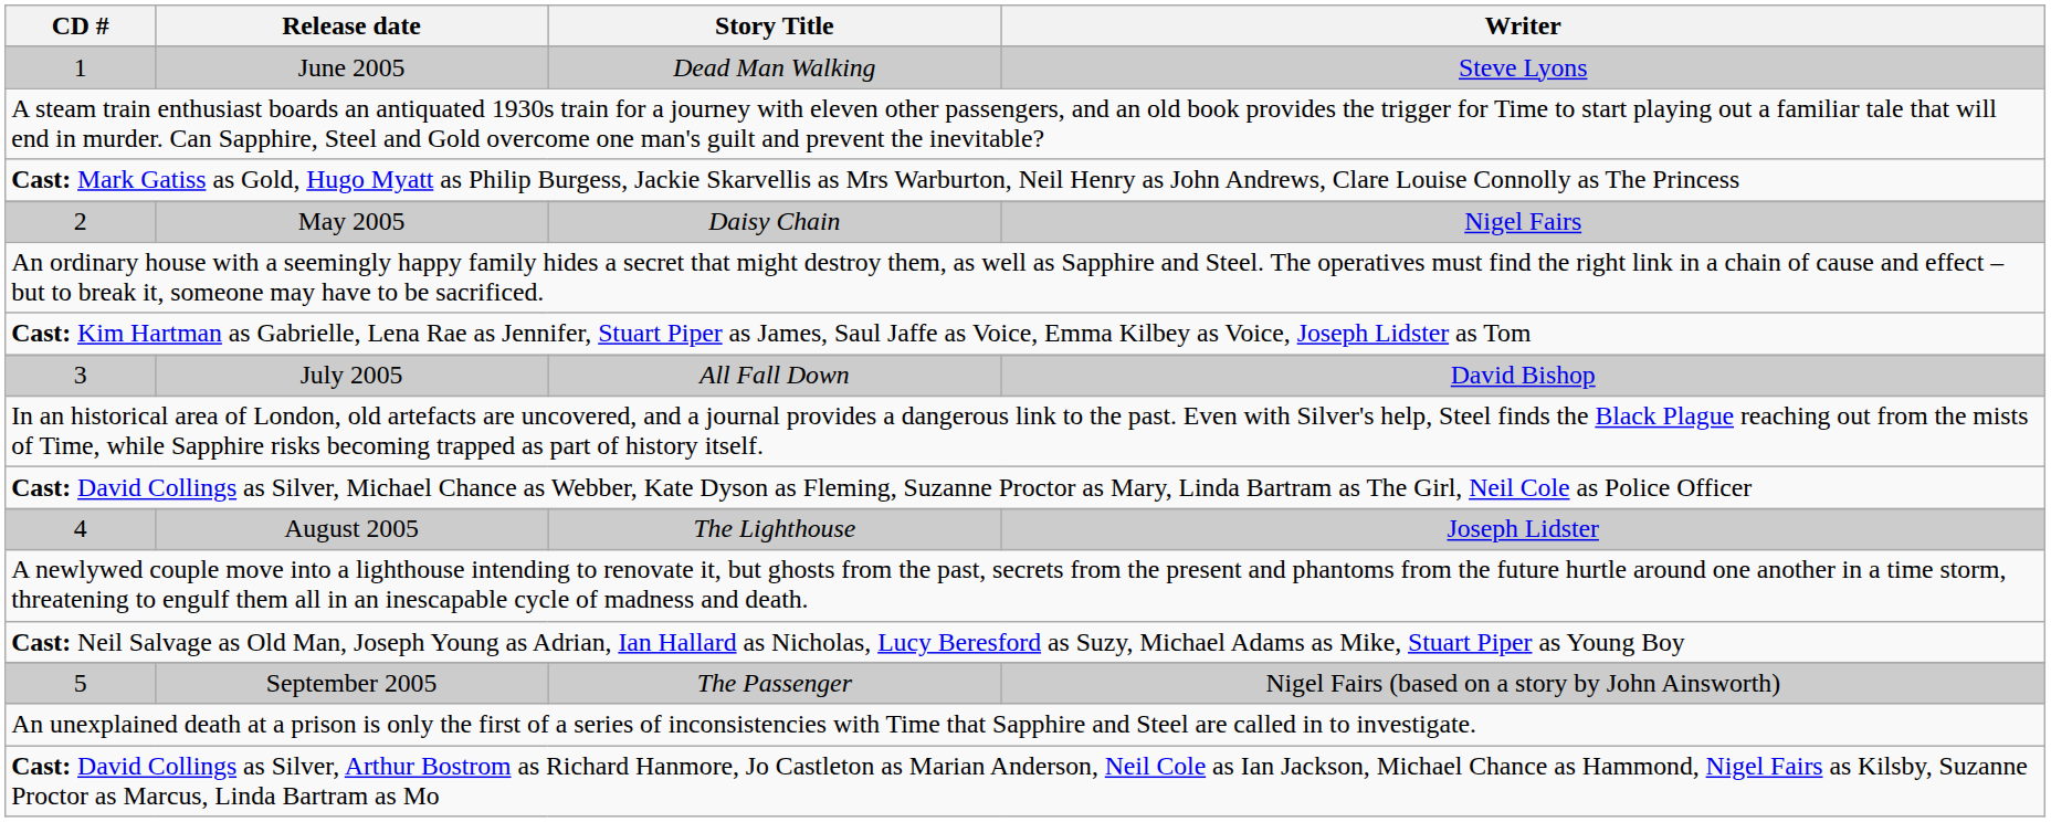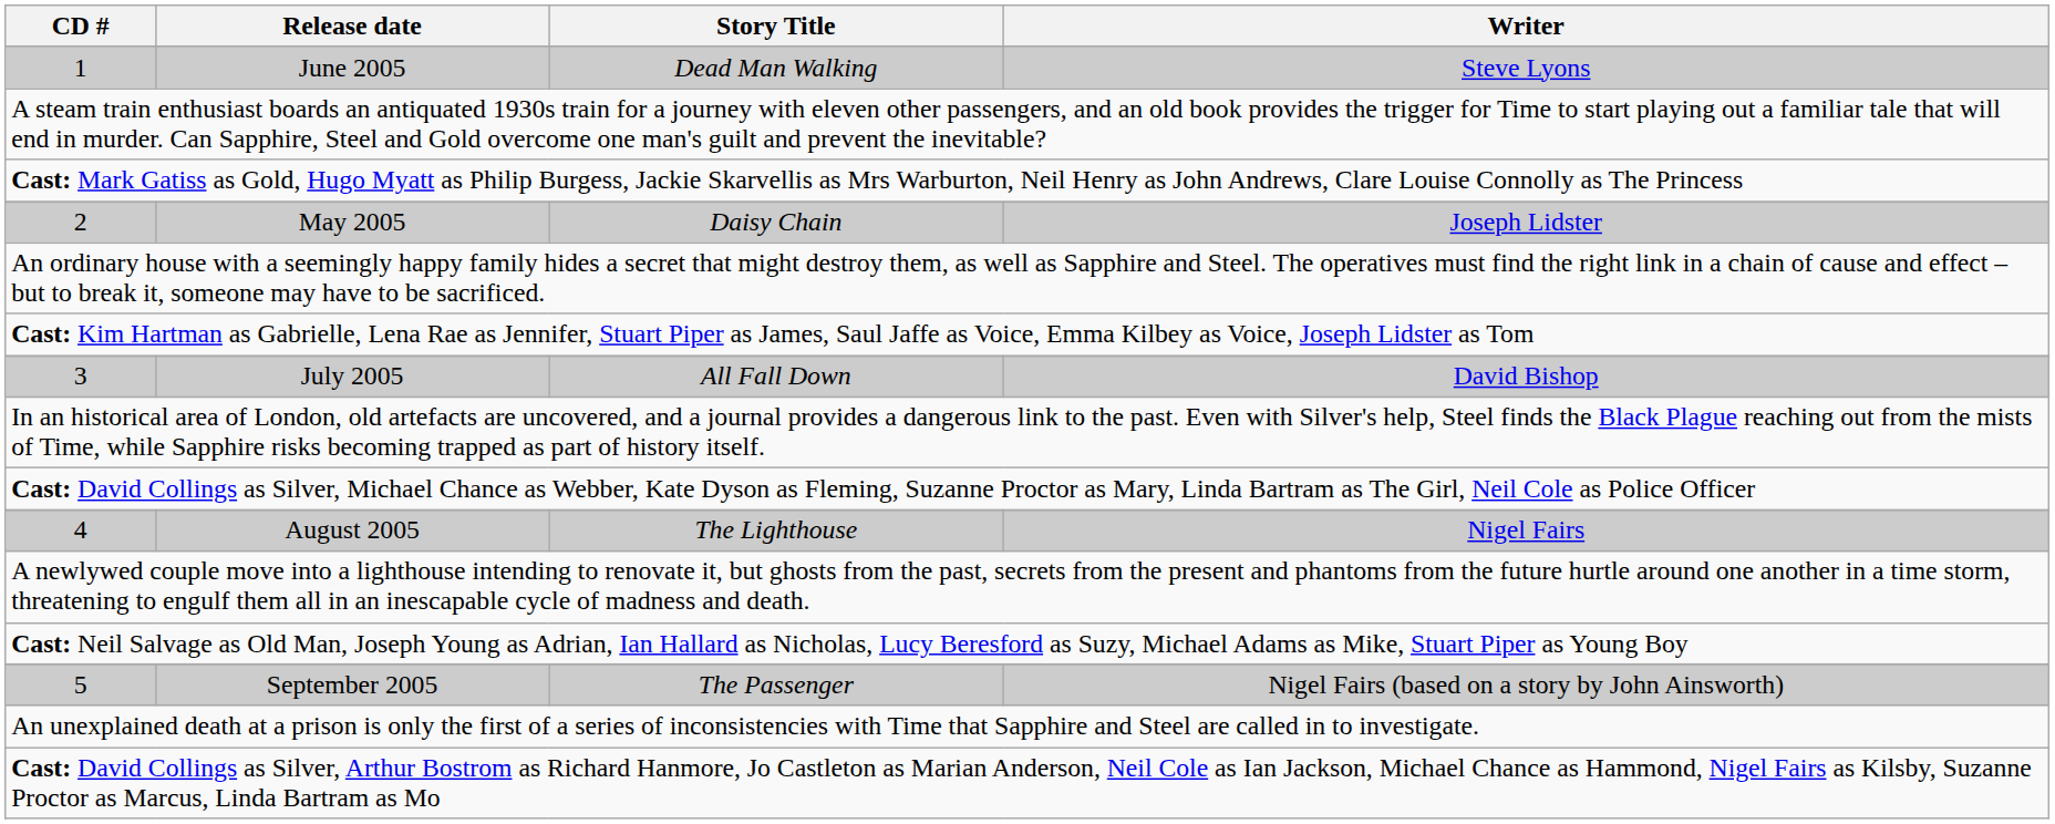2 | Writer: Nigel Fairs -> Joseph Lidster
4 | Writer: Joseph Lidster -> Nigel Fairs
